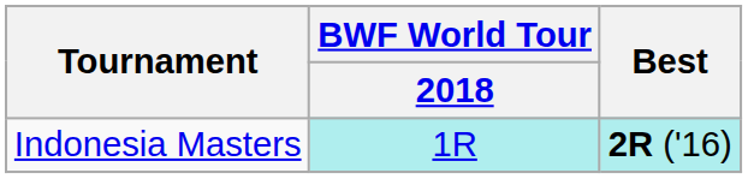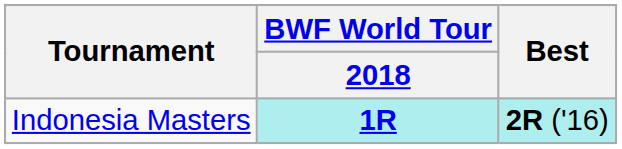Indonesia Masters | BWF World Tour / 2018: normal -> bold
